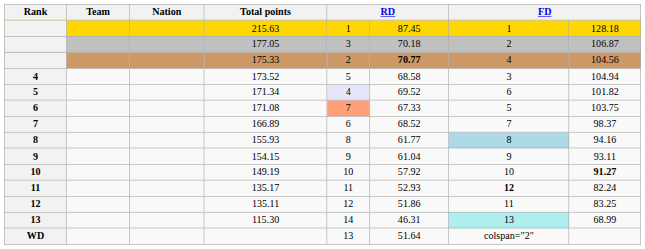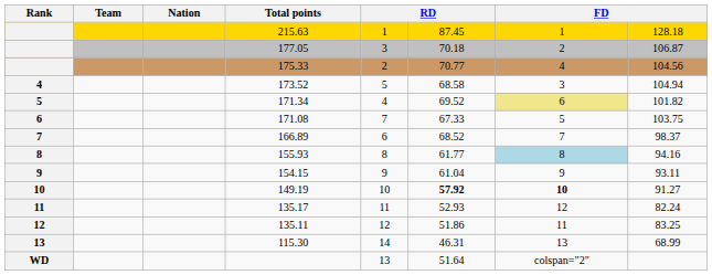175.33 | column 6: bold -> normal
171.34 | column 5: lavender background -> no background
171.34 | column 7: no background -> khaki background
171.08 | column 5: lightsalmon background -> no background
149.19 | column 6: normal -> bold
149.19 | column 7: normal -> bold
149.19 | column 8: bold -> normal
135.17 | column 7: bold -> normal
115.30 | column 7: paleturquoise background -> no background
